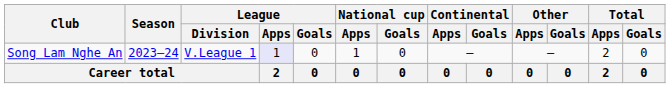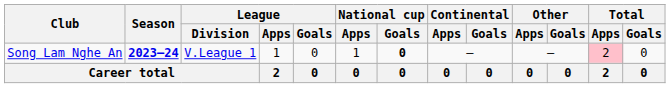Song Lam Nghe An | Season: normal -> bold
Song Lam Nghe An | League / Apps: lavender background -> no background
Song Lam Nghe An | National cup / Goals: normal -> bold
Song Lam Nghe An | Total / Apps: no background -> pink background
